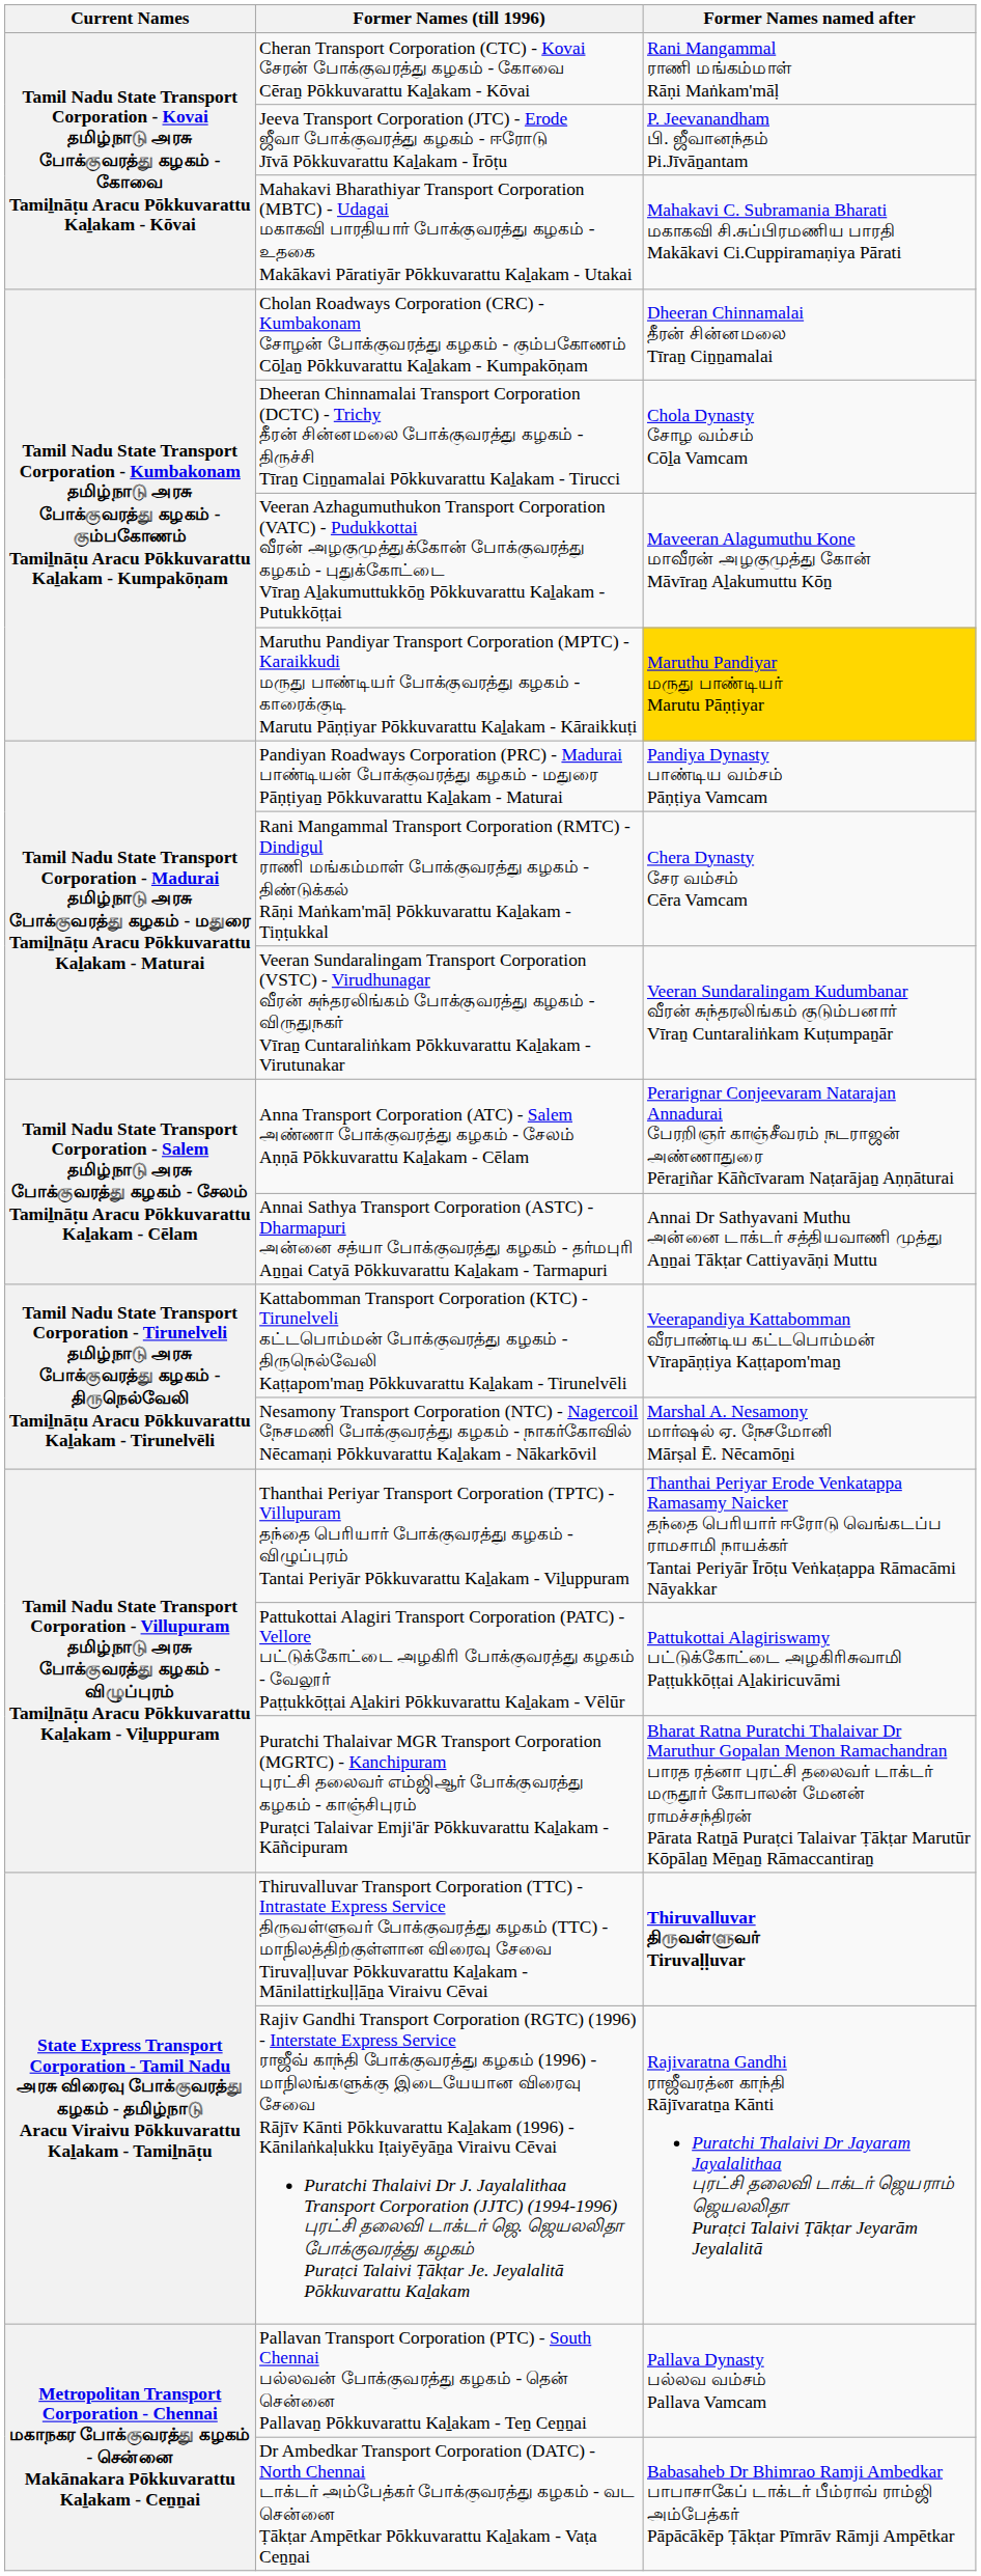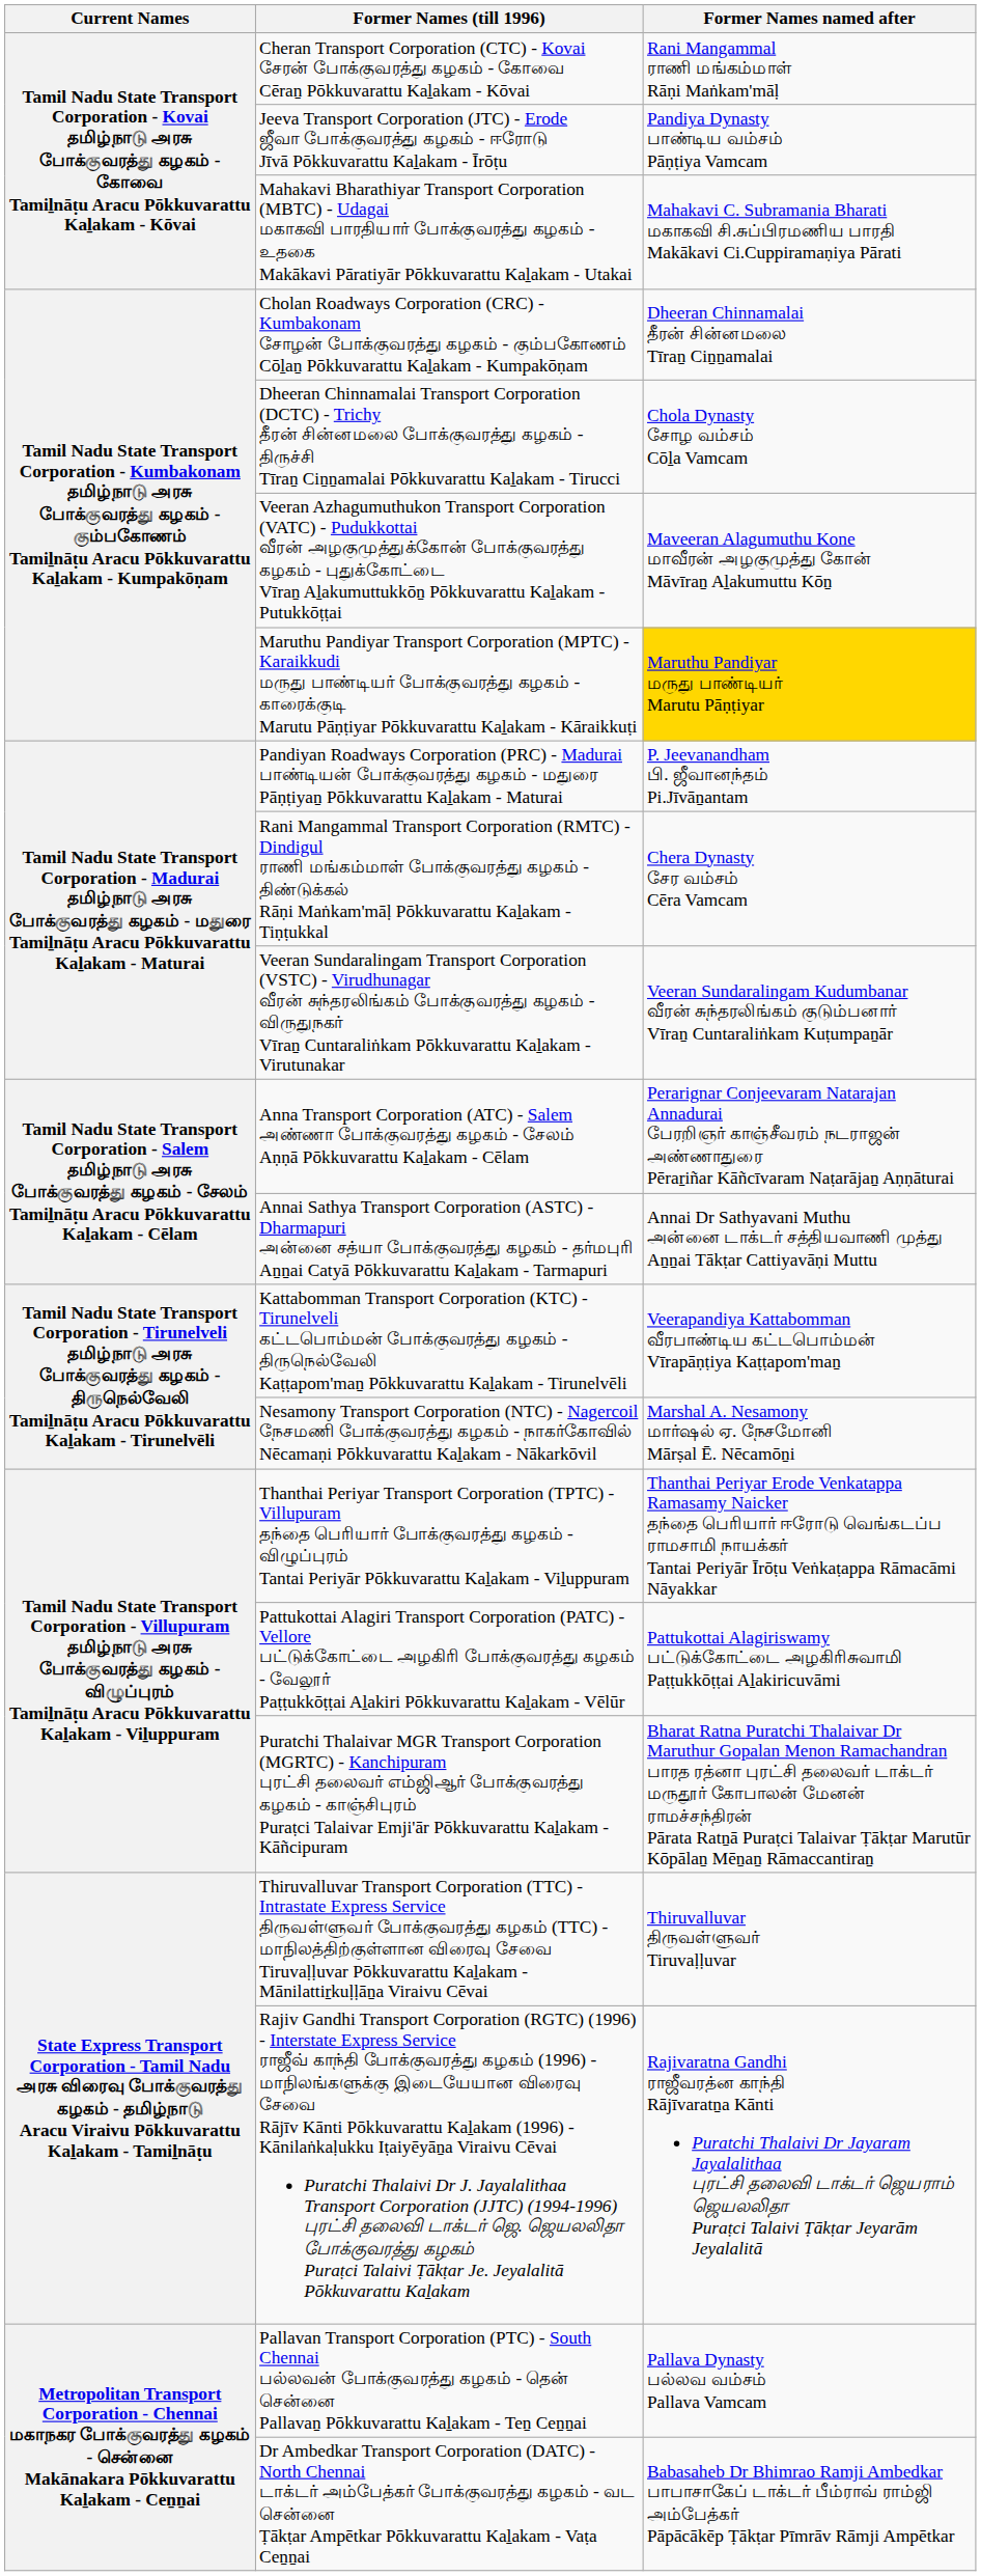row 3 | Former Names named after: P. Jeevanandham பி. ஜீவானந்தம் Pi.Jīvāṉantam -> Pandiya Dynasty பாண்டிய வம்சம் Pāṇṭiya Vamcam
row 9 | Former Names named after: Pandiya Dynasty பாண்டிய வம்சம் Pāṇṭiya Vamcam -> P. Jeevanandham பி. ஜீவானந்தம் Pi.Jīvāṉantam
row 19 | Former Names named after: bold -> normal
